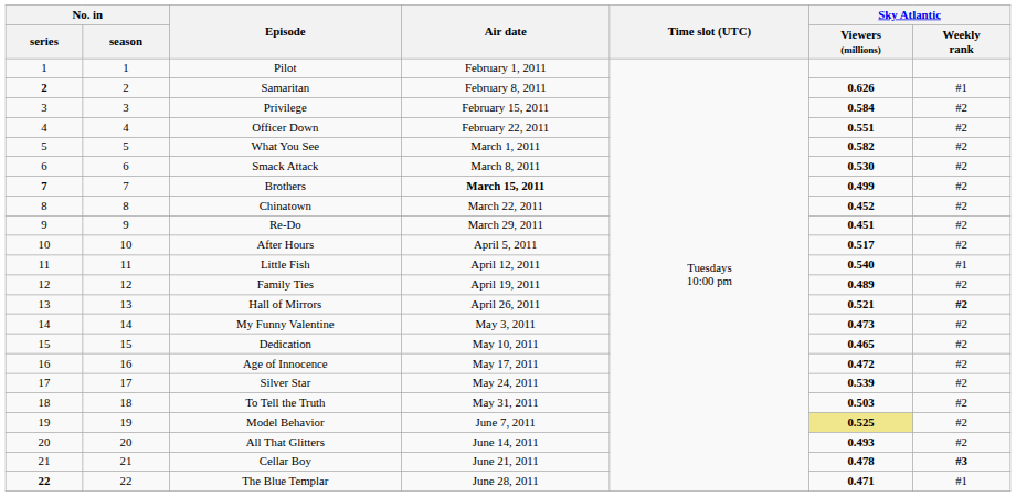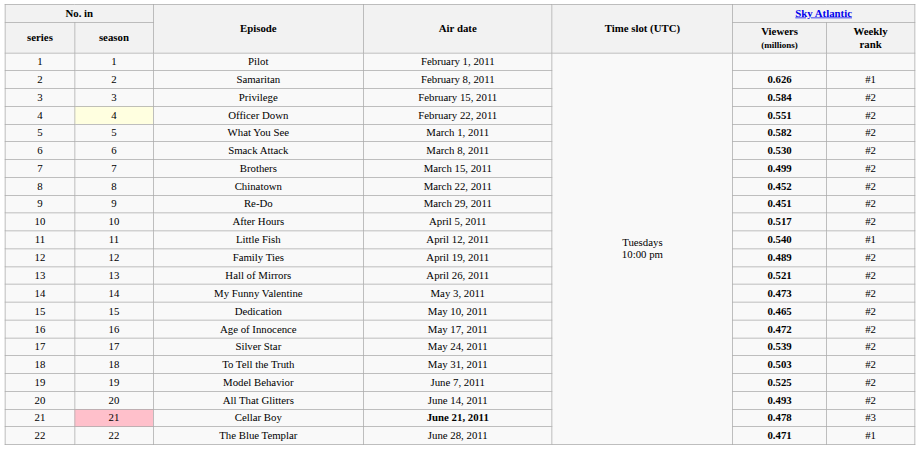Samaritan | No. in / series: bold -> normal
Officer Down | No. in / season: no background -> lightyellow background
Brothers | No. in / series: bold -> normal
Brothers | Air date: bold -> normal
Hall of Mirrors | Sky Atlantic / Weekly rank: bold -> normal
Model Behavior | Sky Atlantic / Viewers (millions): khaki background -> no background
Cellar Boy | No. in / season: no background -> pink background
Cellar Boy | Air date: normal -> bold
Cellar Boy | Sky Atlantic / Weekly rank: bold -> normal
The Blue Templar | No. in / series: bold -> normal
